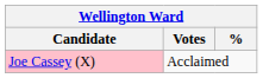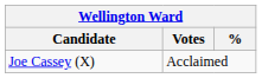Joe Cassey (X) | Candidate: pink background -> no background
